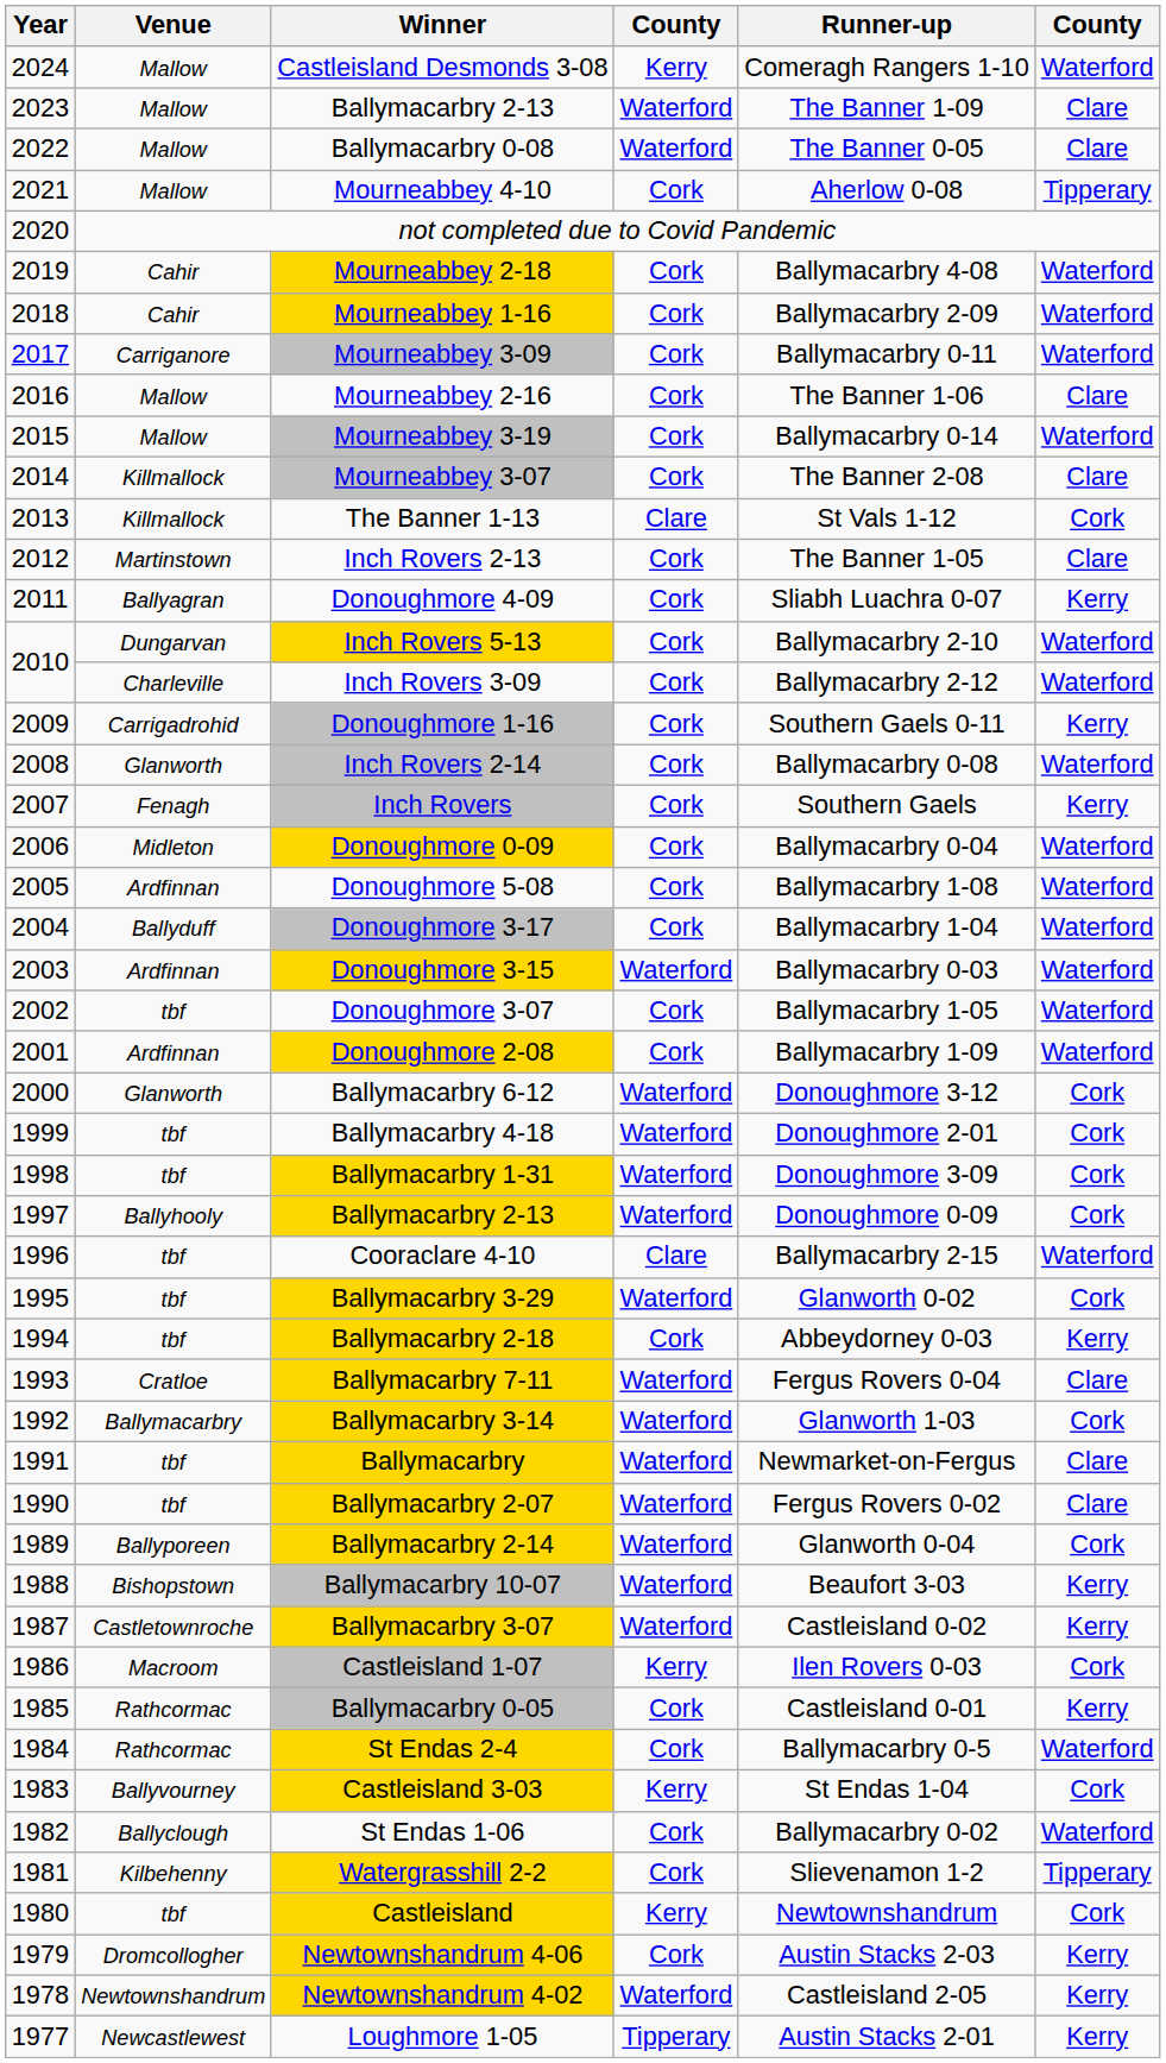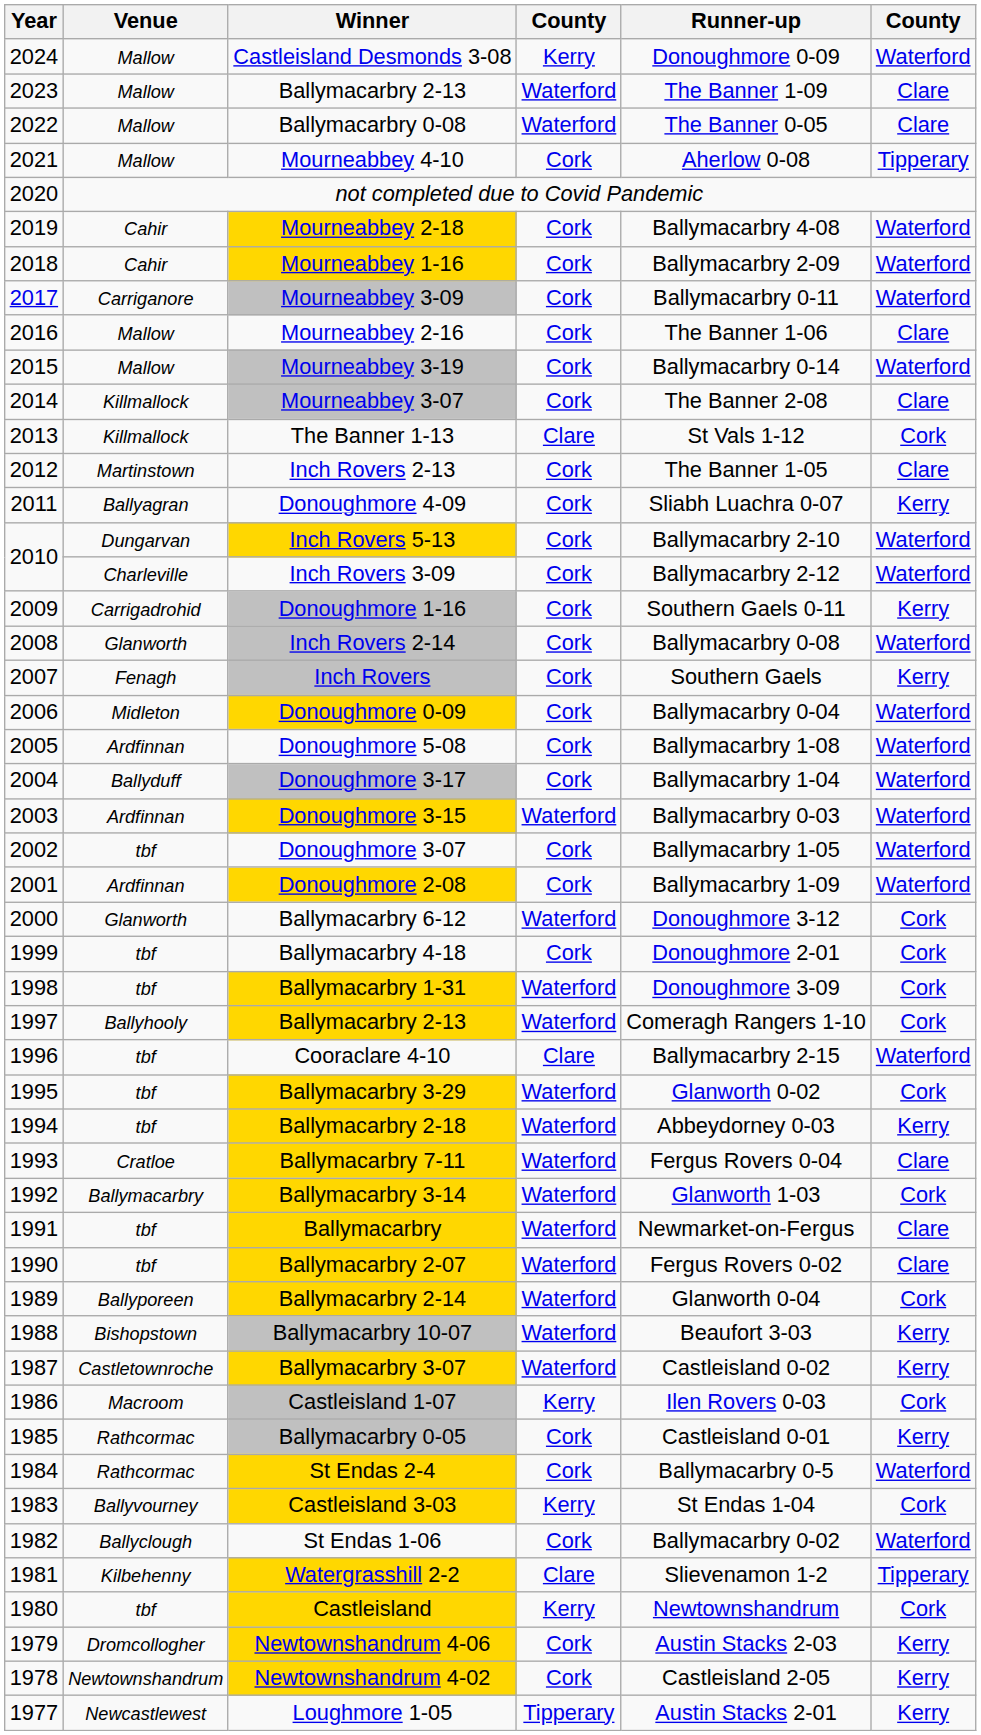Castleisland Desmonds 3-08 | Runner-up: Comeragh Rangers 1-10 -> Donoughmore 0-09
Ballymacarbry 4-18 | column 4: Waterford -> Cork
1997 / Ballymacarbry 2-13 | Runner-up: Donoughmore 0-09 -> Comeragh Rangers 1-10
Ballymacarbry 2-18 | column 4: Cork -> Waterford
Watergrasshill 2-2 | column 4: Cork -> Clare
Newtownshandrum 4-02 | column 4: Waterford -> Cork
